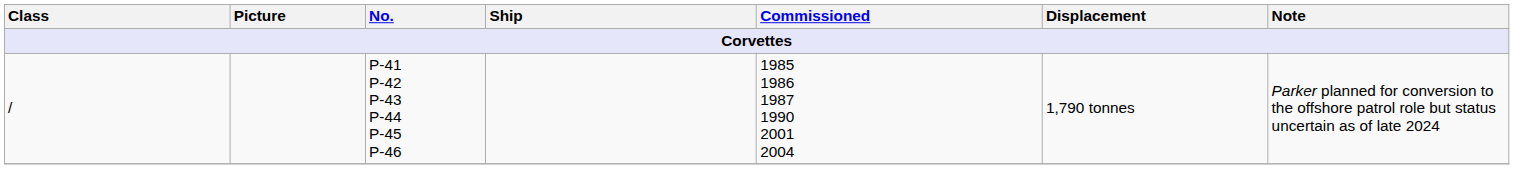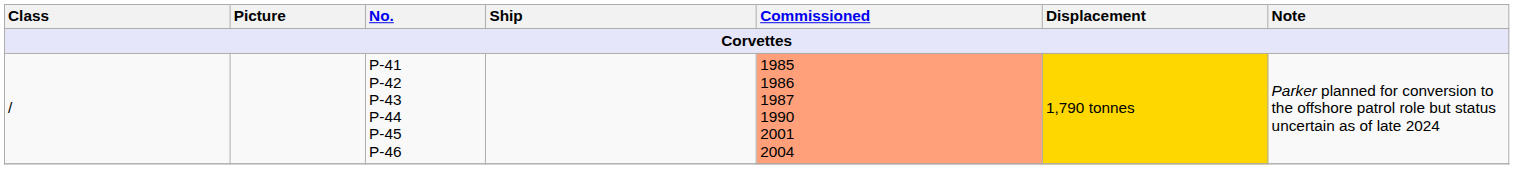P-41 P-42 P-43 P-44 P-45 P-46 | Commissioned: no background -> lightsalmon background
P-41 P-42 P-43 P-44 P-45 P-46 | Displacement: no background -> gold background
